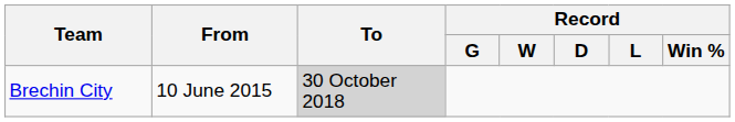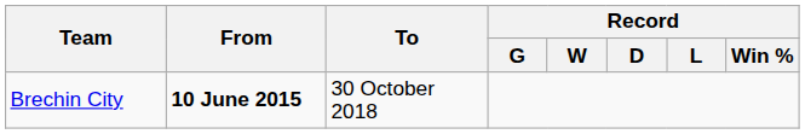Brechin City | From: normal -> bold
Brechin City | To: lightgrey background -> no background
